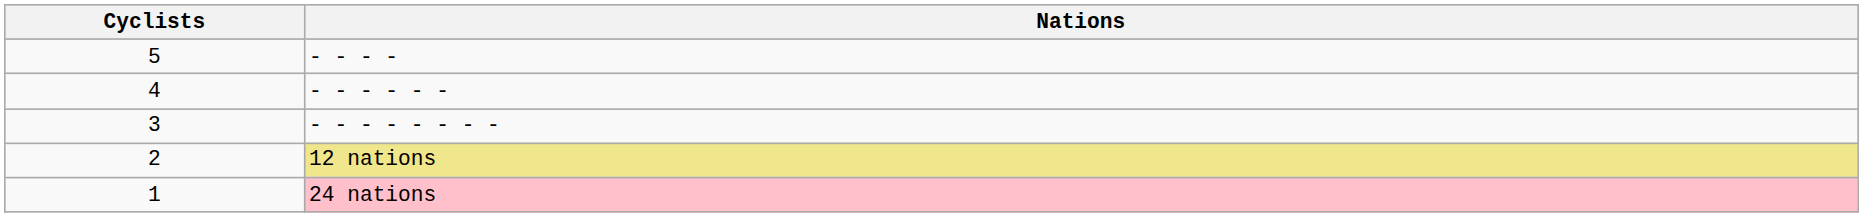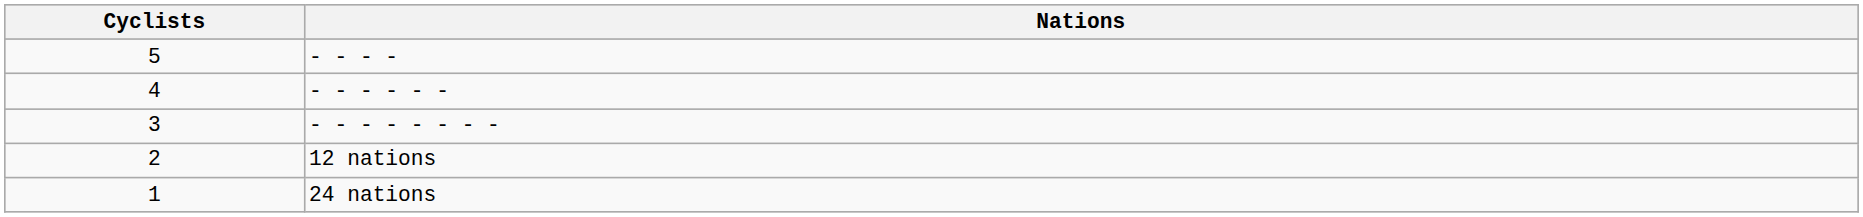2 | Nations: khaki background -> no background
1 | Nations: pink background -> no background
